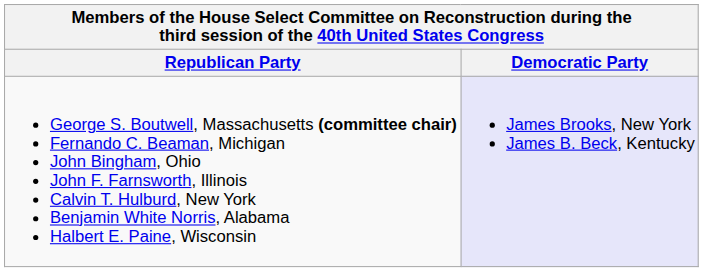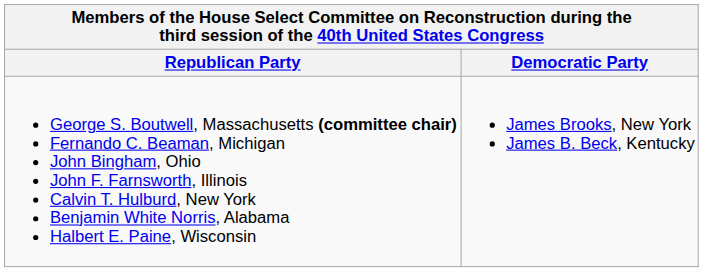row 3 | Democratic Party: lavender background -> no background
